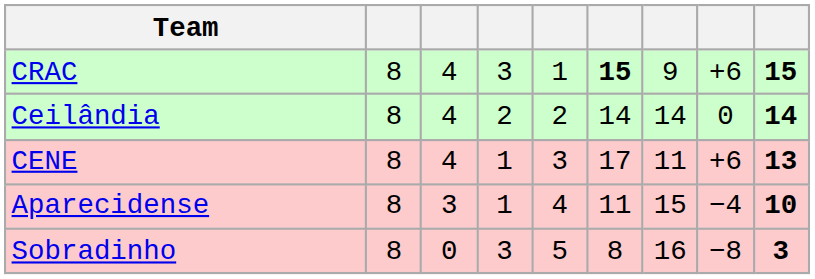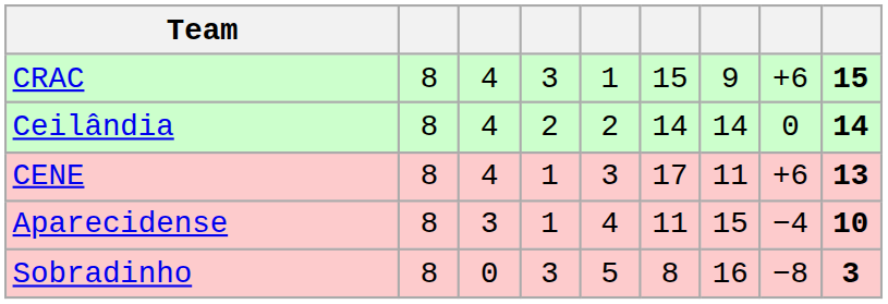CRAC | column 6: bold -> normal
